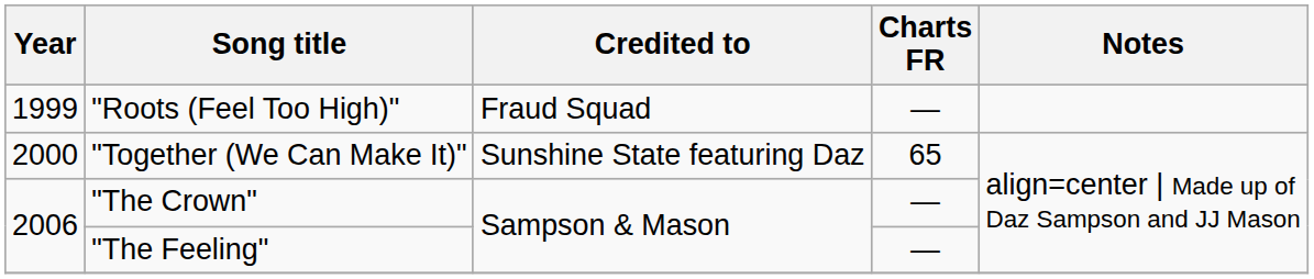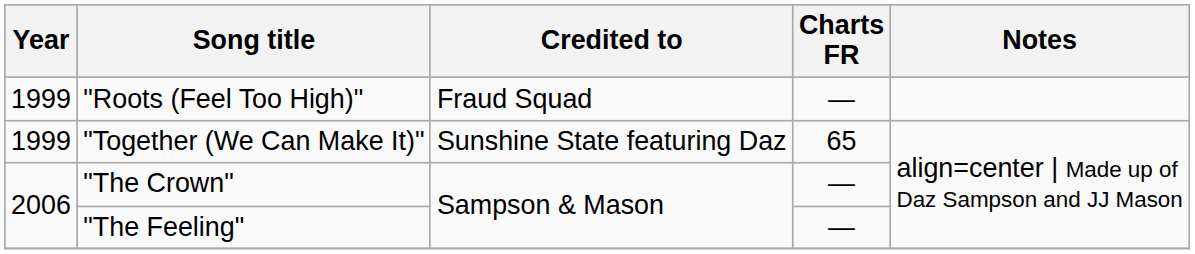"Together (We Can Make It)" | Year: 2000 -> 1999
